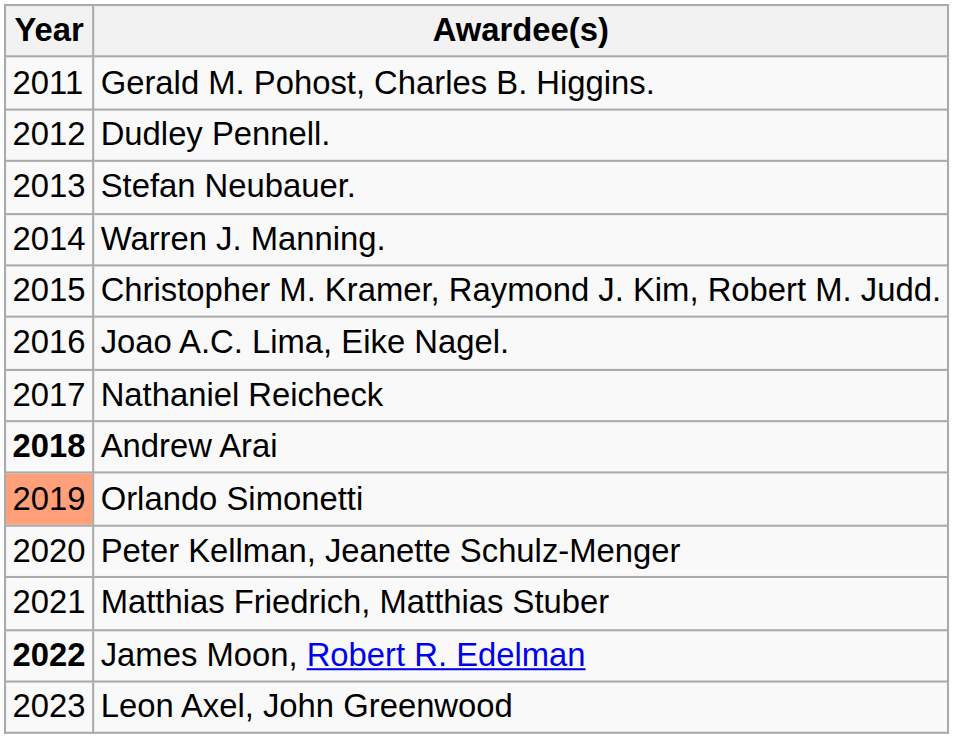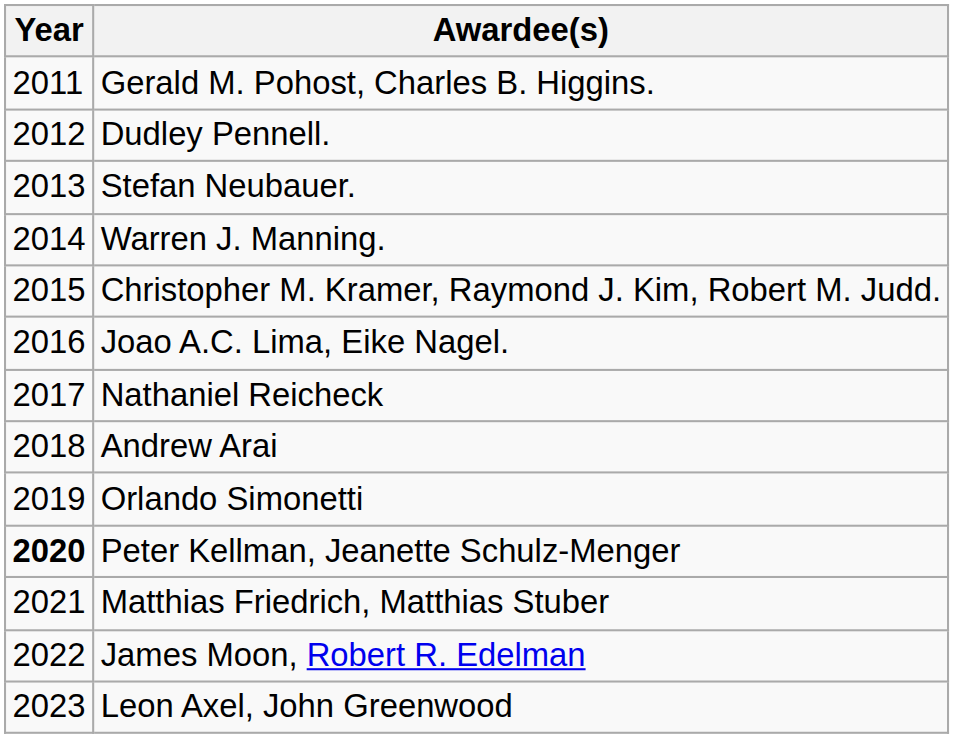Andrew Arai | Year: bold -> normal
Orlando Simonetti | Year: lightsalmon background -> no background
Peter Kellman, Jeanette Schulz-Menger | Year: normal -> bold
James Moon, Robert R. Edelman | Year: bold -> normal
